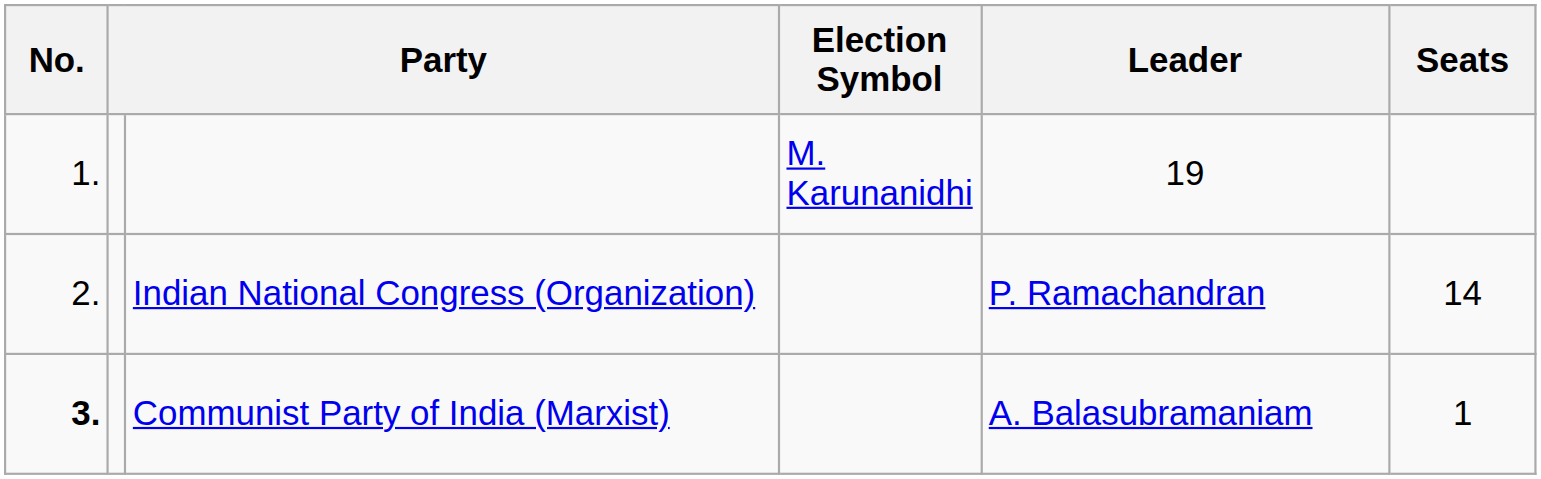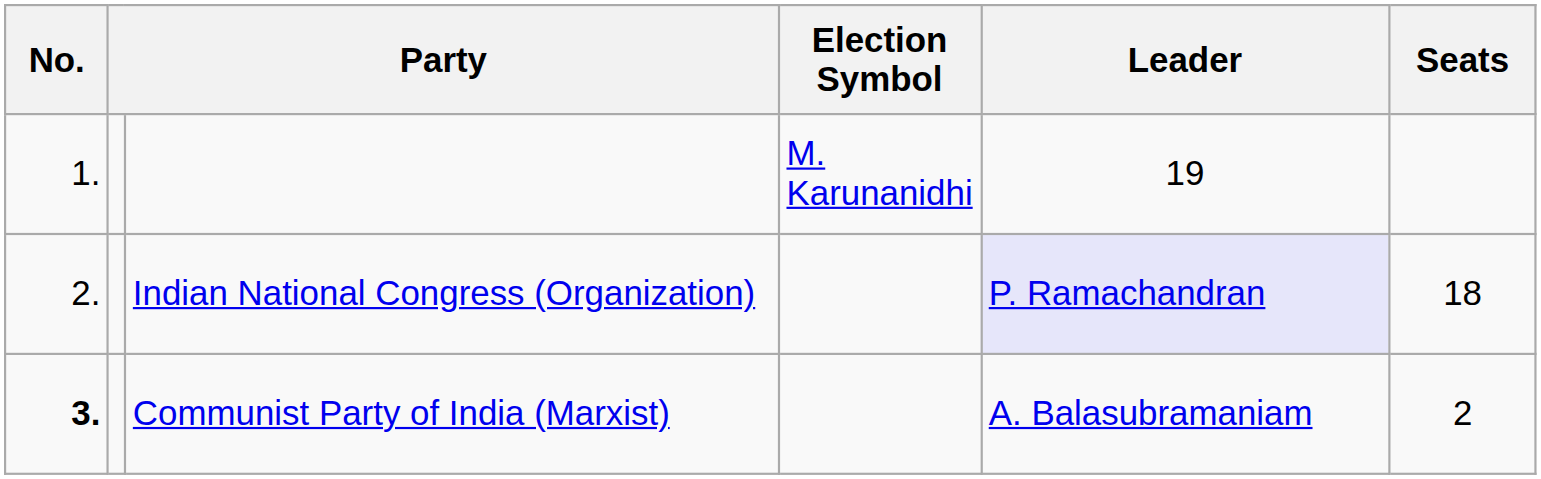Indian National Congress (Organization) | Leader: no background -> lavender background
Indian National Congress (Organization) | Seats: 14 -> 18
Communist Party of India (Marxist) | Seats: 1 -> 2
